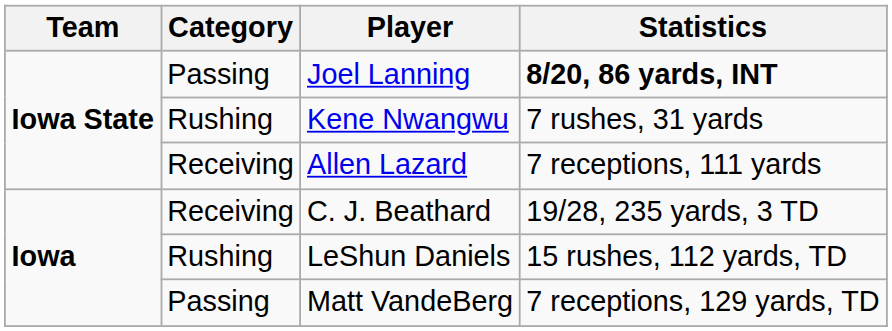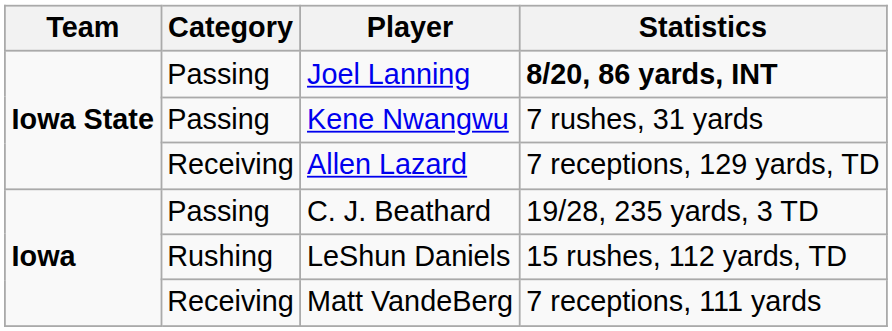Kene Nwangwu | Category: Rushing -> Passing
Allen Lazard | Statistics: 7 receptions, 111 yards -> 7 receptions, 129 yards, TD
C. J. Beathard | Category: Receiving -> Passing
Matt VandeBerg | Category: Passing -> Receiving
Matt VandeBerg | Statistics: 7 receptions, 129 yards, TD -> 7 receptions, 111 yards
